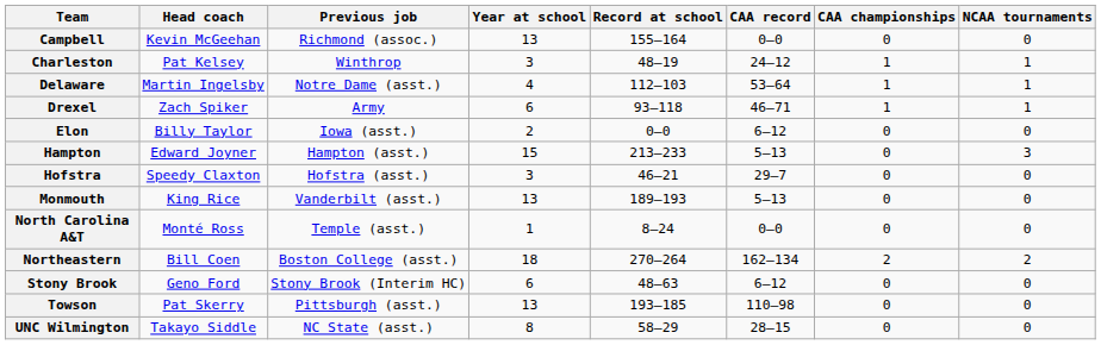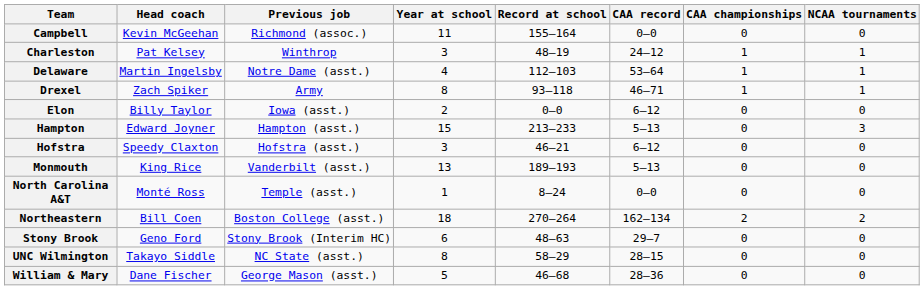Campbell | Year at school: 13 -> 11
Drexel | Year at school: 6 -> 8
Hofstra | CAA record: 29–7 -> 6–12
Stony Brook | CAA record: 6–12 -> 29–7
- row: Towson | Pat Skerry | Pittsburgh (asst.) | 13 | 193–185 | 110–98 | 0 | 0
+ row: William & Mary | Dane Fischer | George Mason (asst.) | 5 | 46–68 | 28–36 | 0 | 0
